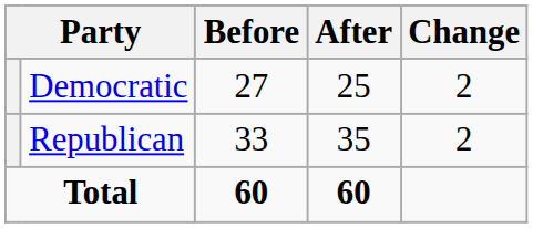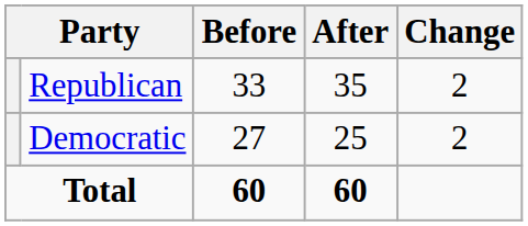rows swapped: Republican <-> Democratic
